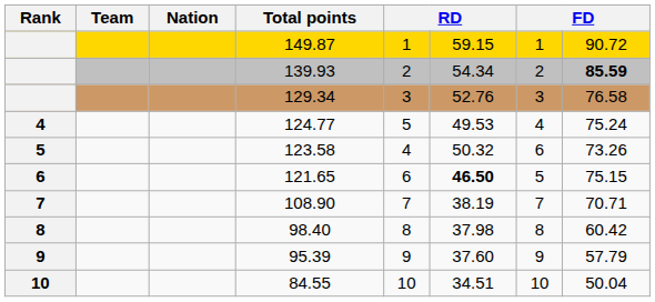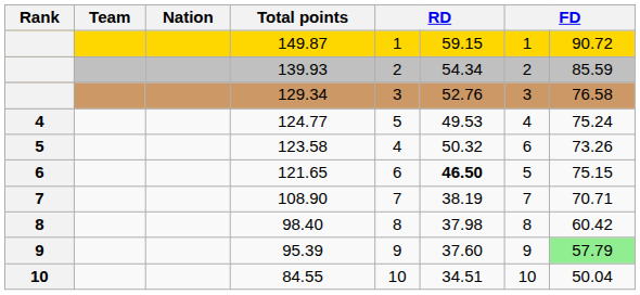139.93 | column 8: bold -> normal
95.39 | column 8: no background -> lightgreen background
